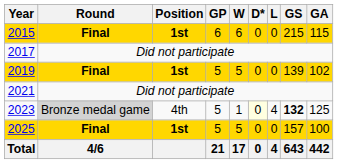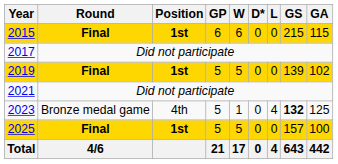2023 | Round: lightgrey background -> no background
2023 | D*: lightyellow background -> no background
